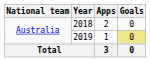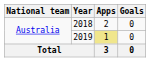2019 | Apps: no background -> khaki background
2019 | Goals: khaki background -> no background
